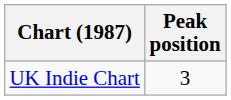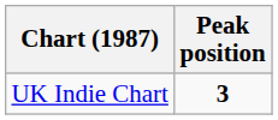UK Indie Chart | Peak position: normal -> bold
